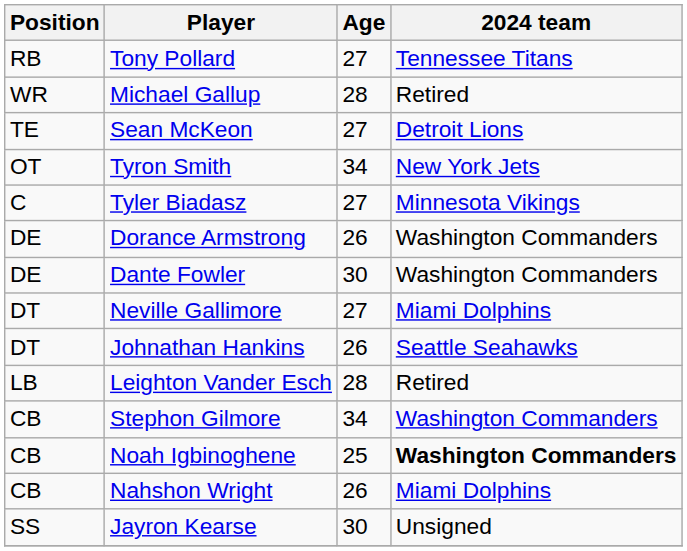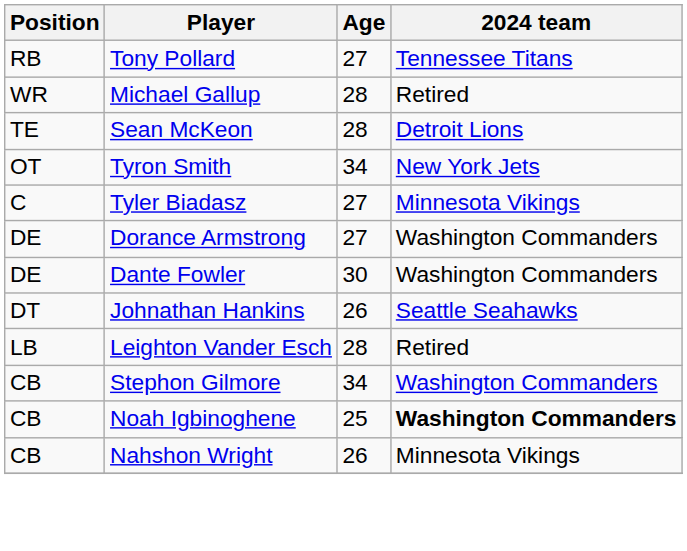Sean McKeon | Age: 27 -> 28
Dorance Armstrong | Age: 26 -> 27
- row: DT | Neville Gallimore | 27 | Miami Dolphins
Nahshon Wright | 2024 team: Miami Dolphins -> Minnesota Vikings
- row: SS | Jayron Kearse | 30 | Unsigned
